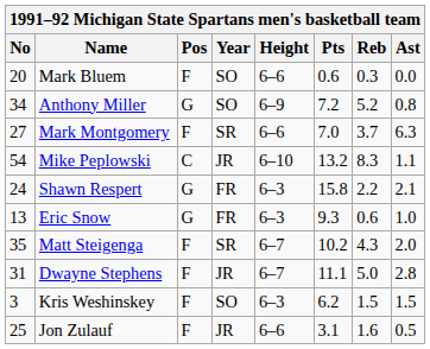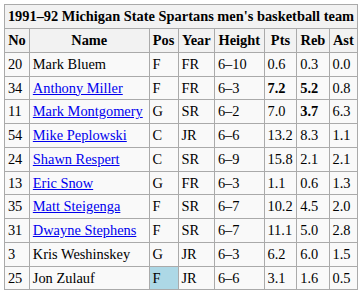Mark Bluem | Year: SO -> FR
Mark Bluem | Height: 6–6 -> 6–10
Anthony Miller | Pos: G -> F
Anthony Miller | Year: SO -> FR
Anthony Miller | Height: 6–9 -> 6–3
Anthony Miller | Pts: normal -> bold
Anthony Miller | Reb: normal -> bold
Mark Montgomery | No: 27 -> 11
Mark Montgomery | Pos: F -> G
Mark Montgomery | Height: 6–6 -> 6–2
Mark Montgomery | Reb: normal -> bold
Mike Peplowski | Height: 6–10 -> 6–6
Shawn Respert | Pos: G -> C
Shawn Respert | Year: FR -> SR
Shawn Respert | Height: 6–3 -> 6–9
Shawn Respert | Reb: 2.2 -> 2.1
Eric Snow | Pts: 9.3 -> 1.1
Eric Snow | Ast: 1.0 -> 1.3
Matt Steigenga | Reb: 4.3 -> 4.5
Dwayne Stephens | Year: JR -> SR
Kris Weshinskey | Pos: F -> G
Kris Weshinskey | Year: SO -> JR
Kris Weshinskey | Reb: 1.5 -> 6.0
Jon Zulauf | Pos: no background -> lightblue background
